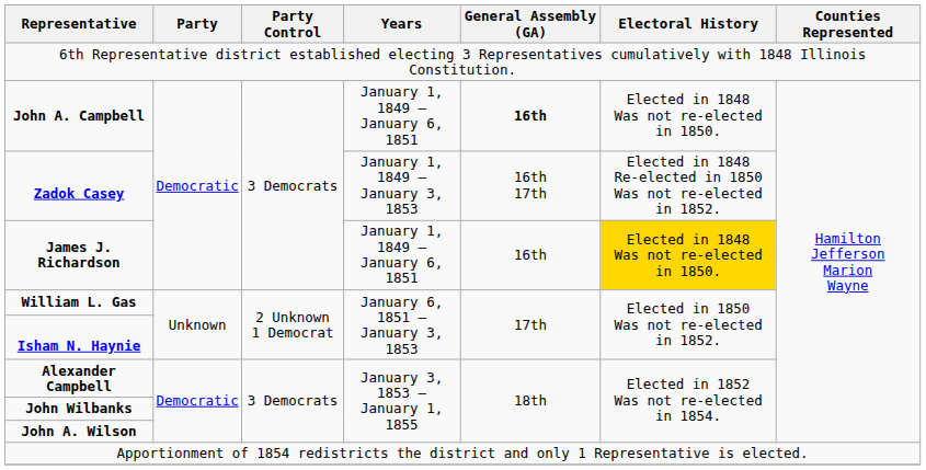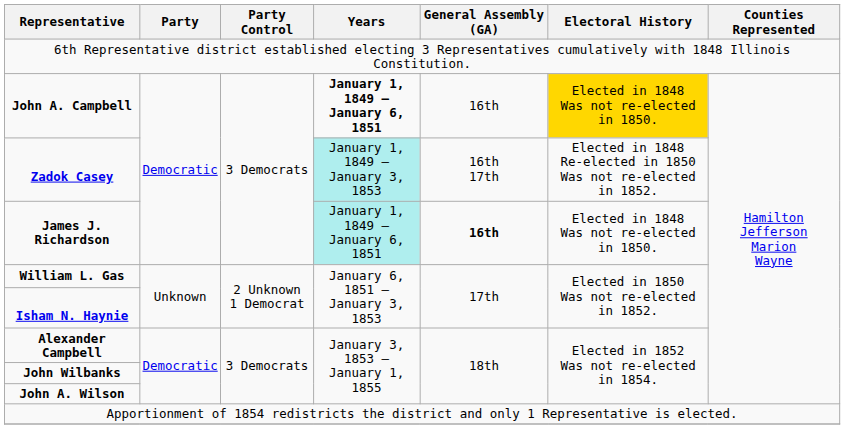John A. Campbell | Years: normal -> bold
John A. Campbell | General Assembly (GA): bold -> normal
John A. Campbell | Electoral History: no background -> gold background
Zadok Casey | Years: no background -> paleturquoise background
James J. Richardson | Years: no background -> paleturquoise background
James J. Richardson | General Assembly (GA): normal -> bold
James J. Richardson | Electoral History: gold background -> no background
